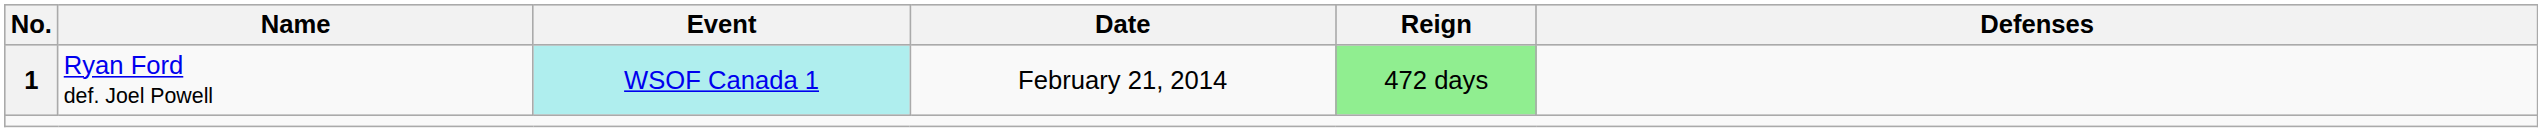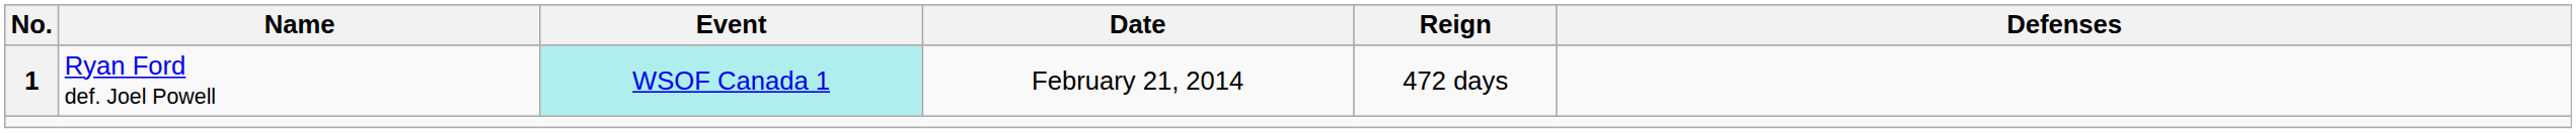Ryan Ford def. Joel Powell | Reign: lightgreen background -> no background
